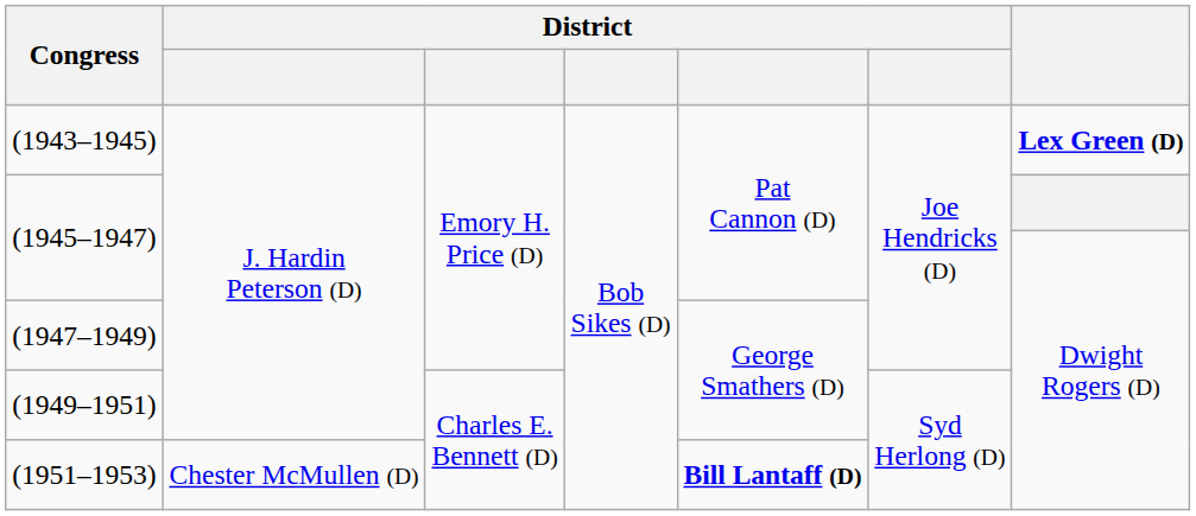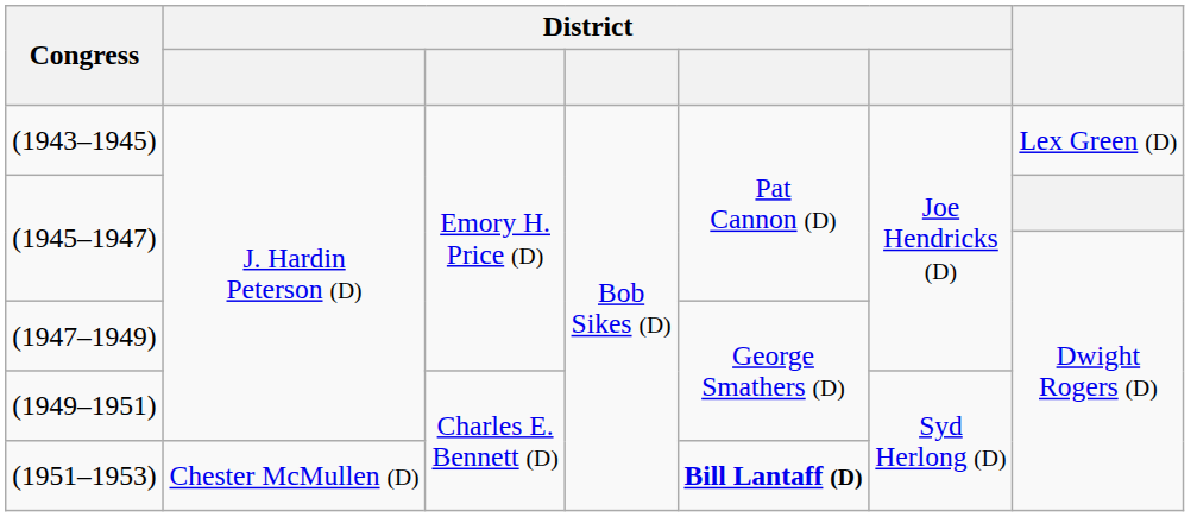(1943–1945) | column 7: bold -> normal
